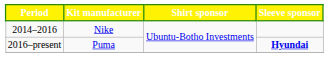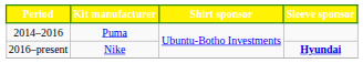2014–2016 | Kit manufacturer: Nike -> Puma
2016–present | Kit manufacturer: Puma -> Nike
